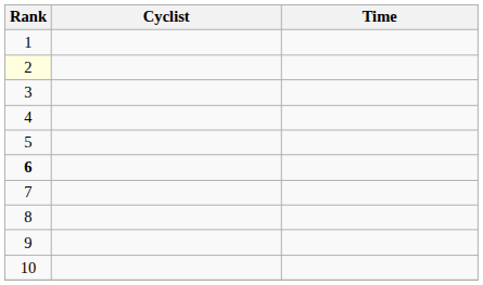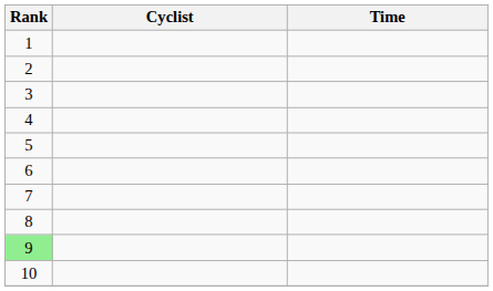2 | Rank: lightyellow background -> no background
6 | Rank: bold -> normal
9 | Rank: no background -> lightgreen background
